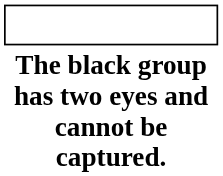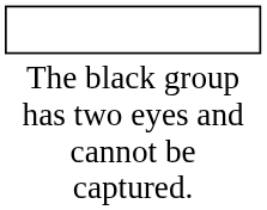row 1 | column 1: bold -> normal
